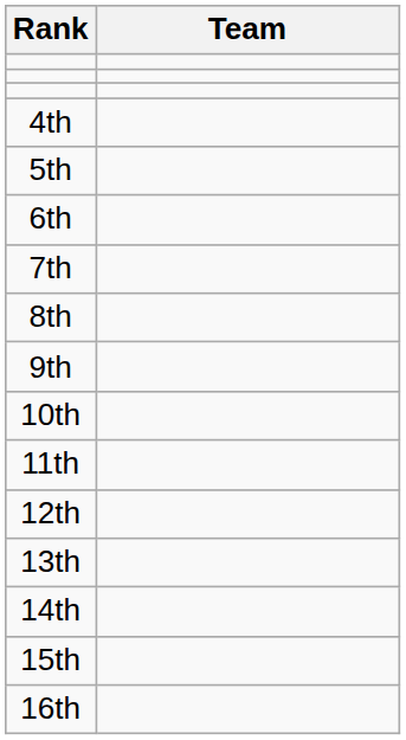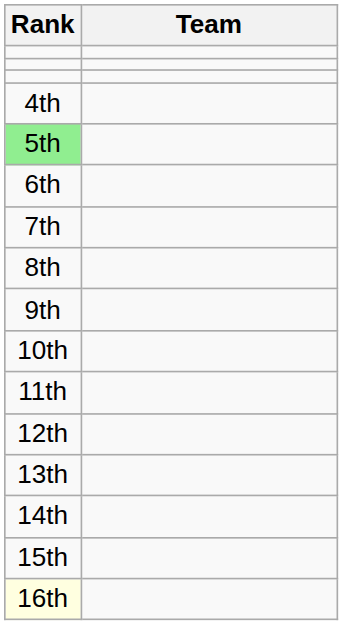row 6 | Rank: no background -> lightgreen background
row 17 | Rank: no background -> lightyellow background
